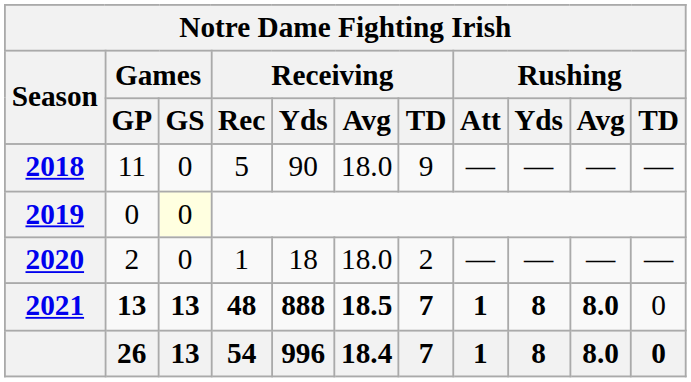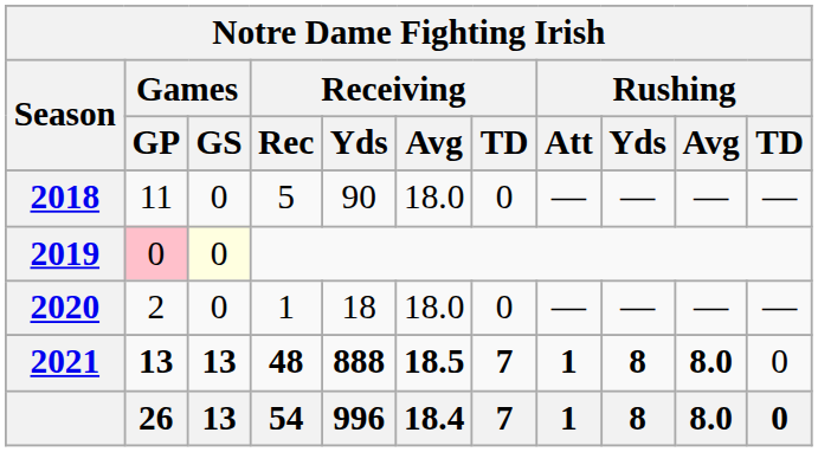2018 | Receiving / TD: 9 -> 0
2019 | Games / GP: no background -> pink background
2020 | Receiving / TD: 2 -> 0
